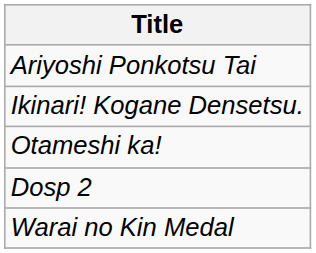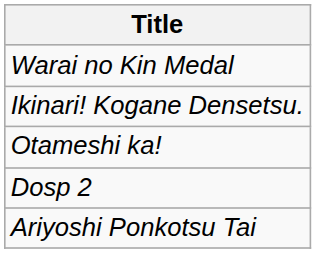row 2 | column 1: Ariyoshi Ponkotsu Tai -> Warai no Kin Medal
row 6 | column 1: Warai no Kin Medal -> Ariyoshi Ponkotsu Tai
